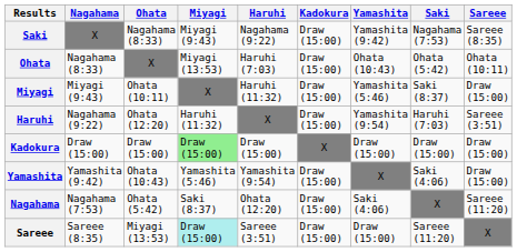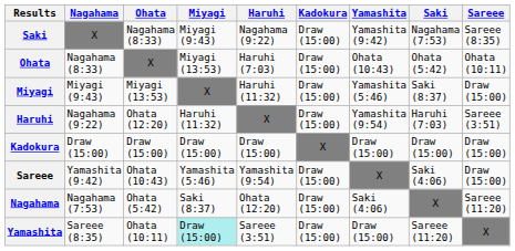row 4 | Ohata: Ohata (10:11) -> Miyagi (13:53)
row 6 | Miyagi: lightgreen background -> no background
row 7 | Results: Yamashita -> Sareee
row 9 | Results: Sareee -> Yamashita
row 9 | Ohata: Miyagi (13:53) -> Ohata (10:11)
